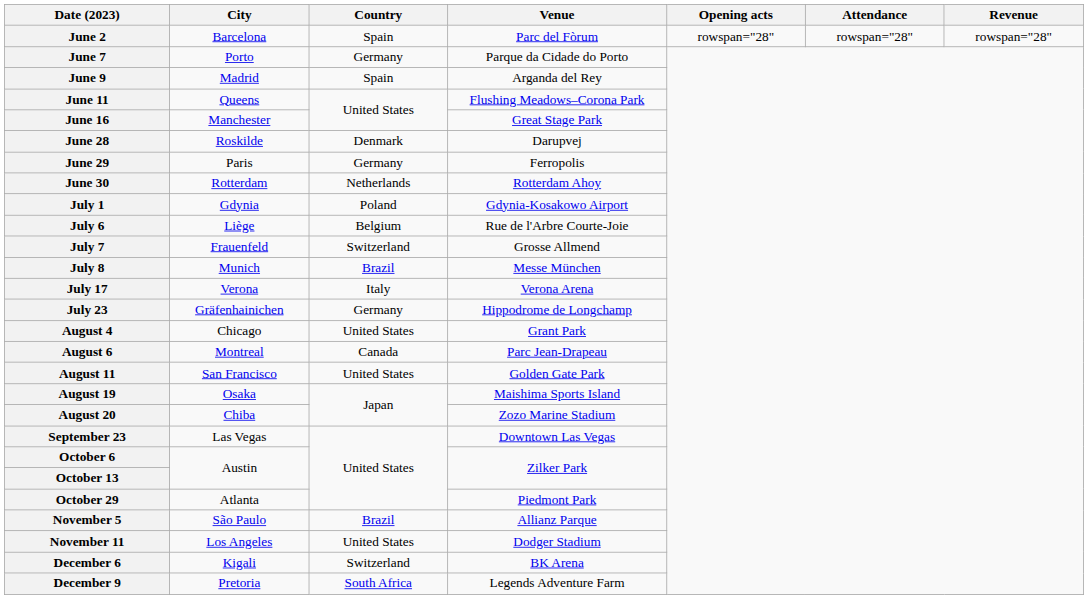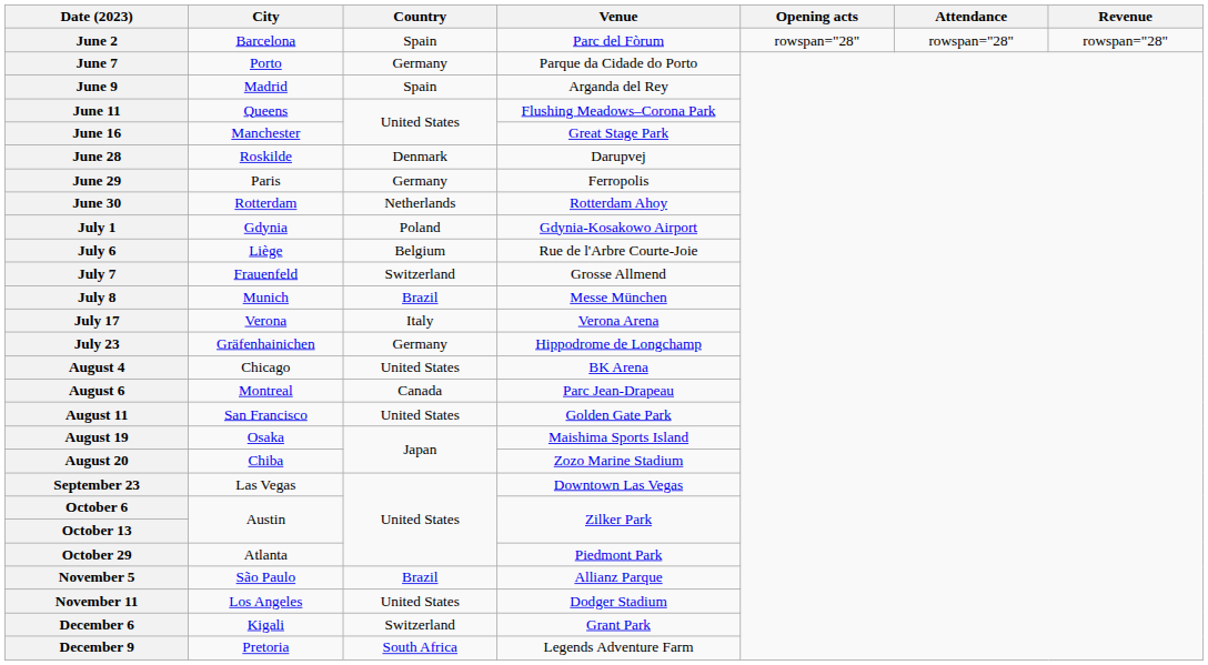August 4 | Venue: Grant Park -> BK Arena
December 6 | Venue: BK Arena -> Grant Park
